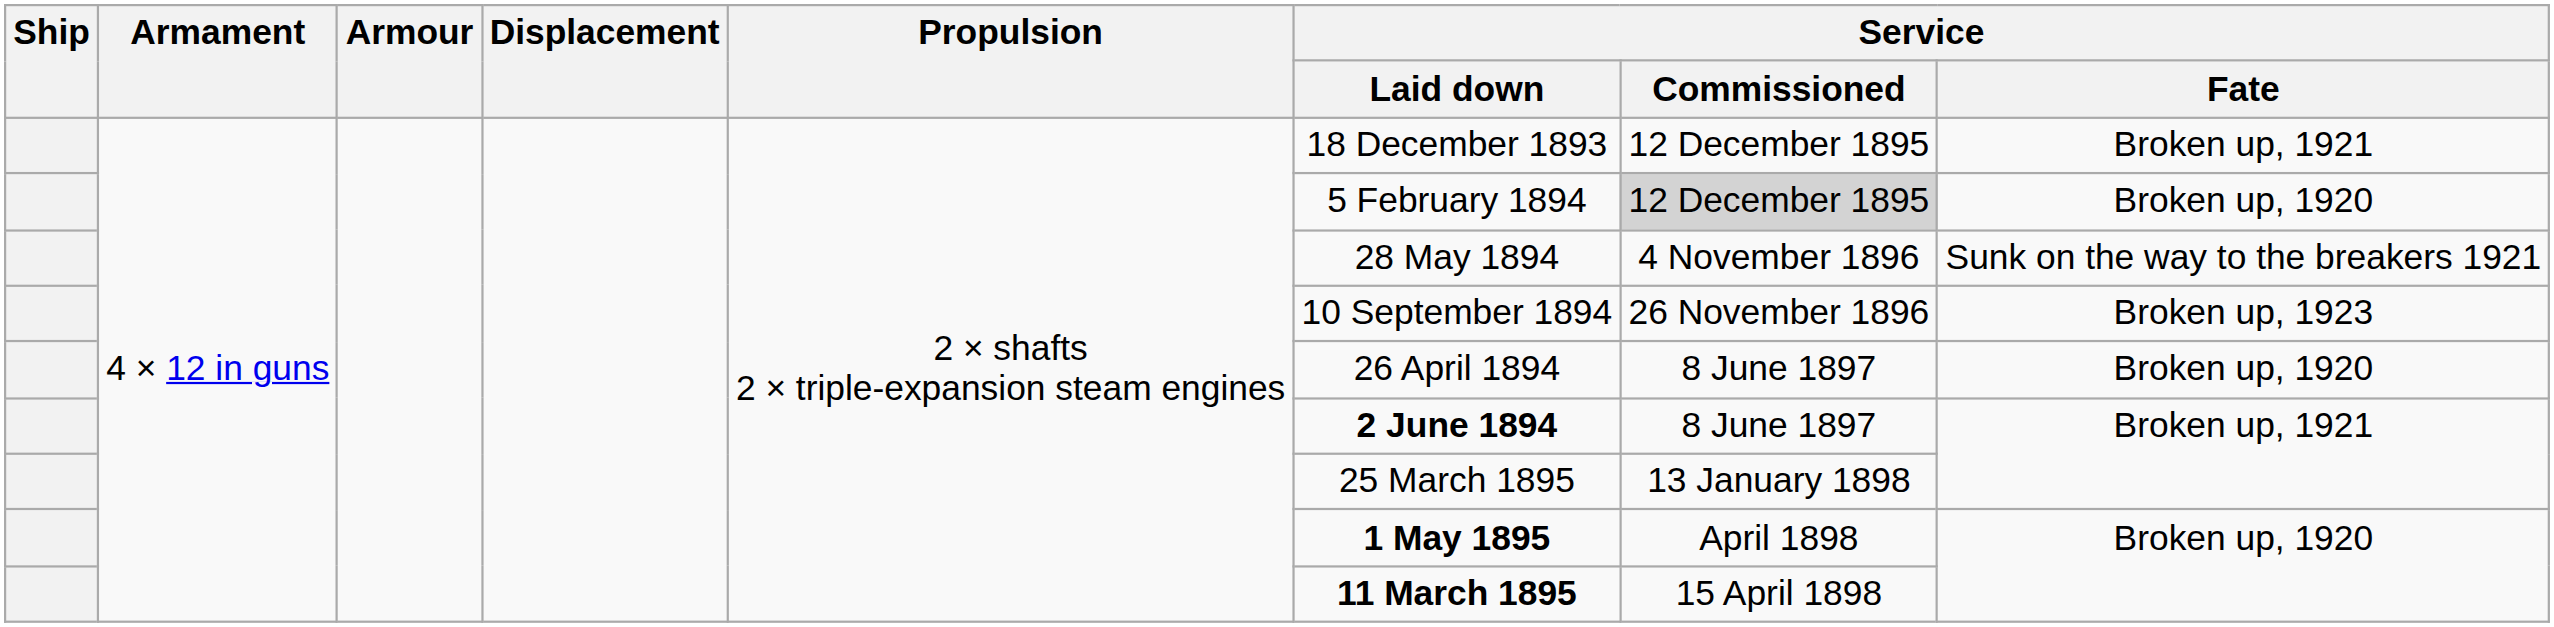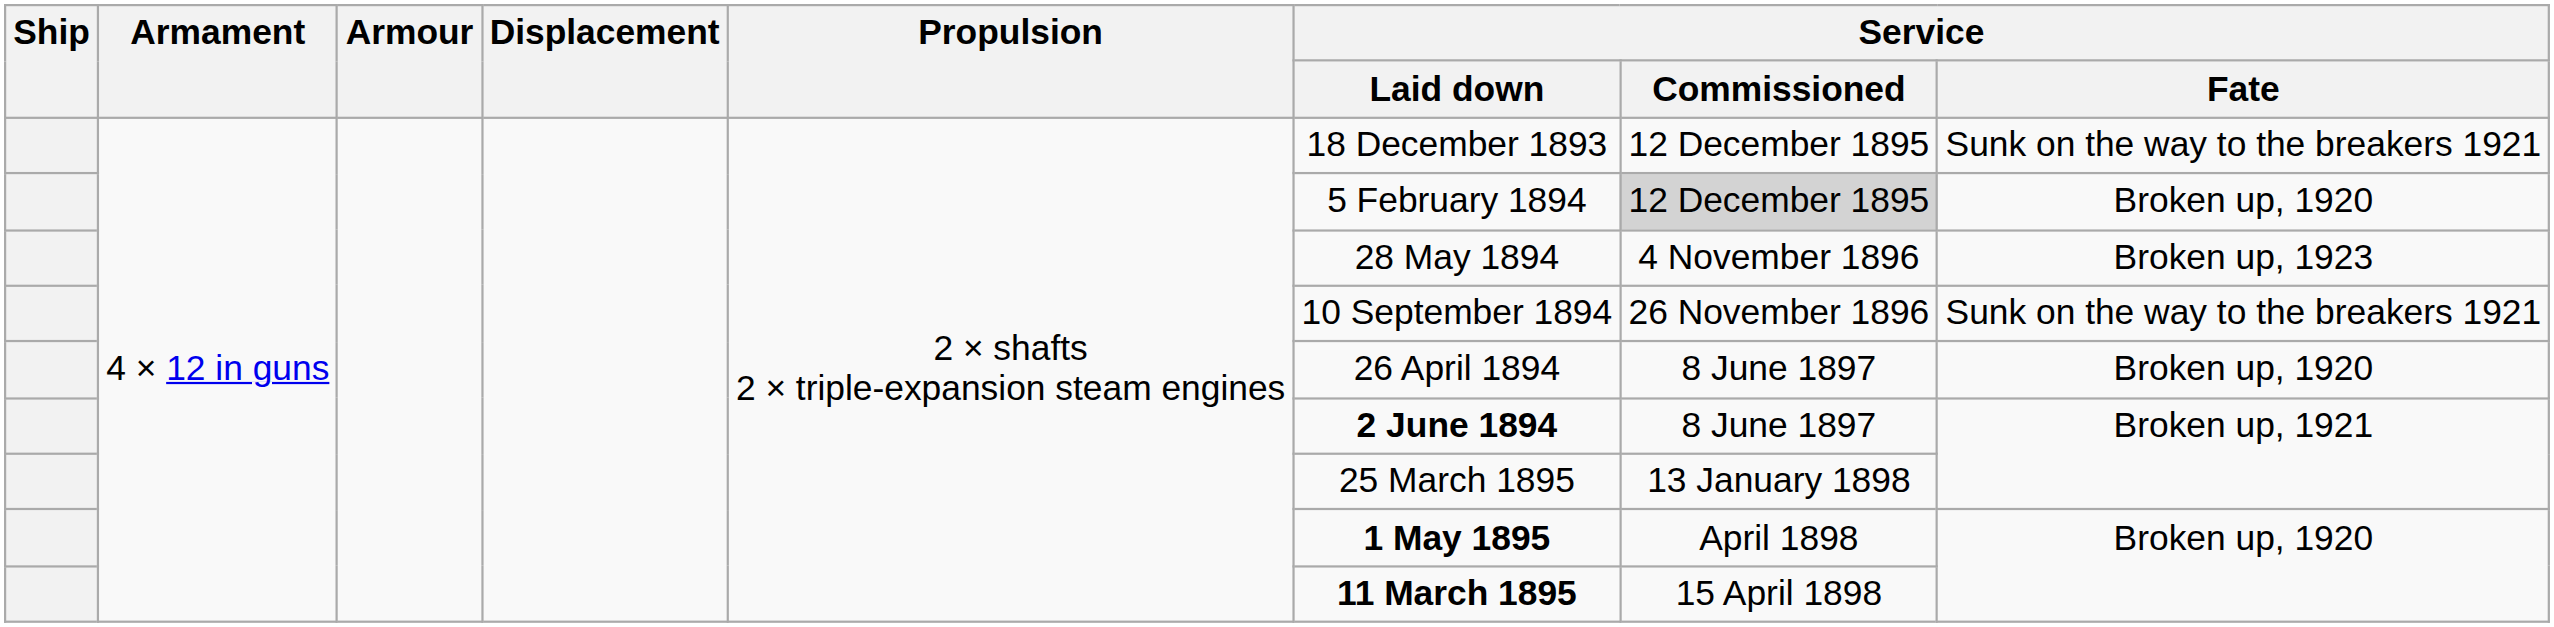row 3 | Service / Fate: Broken up, 1921 -> Sunk on the way to the breakers 1921
row 5 | Service / Fate: Sunk on the way to the breakers 1921 -> Broken up, 1923
row 6 | Service / Fate: Broken up, 1923 -> Sunk on the way to the breakers 1921
